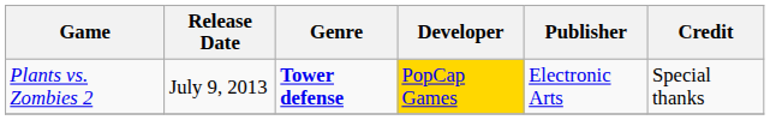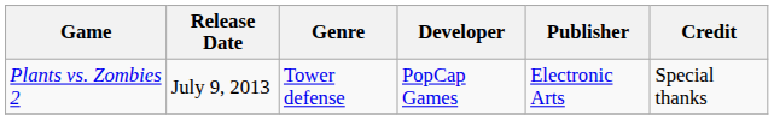Plants vs. Zombies 2 | Genre: bold -> normal
Plants vs. Zombies 2 | Developer: gold background -> no background
